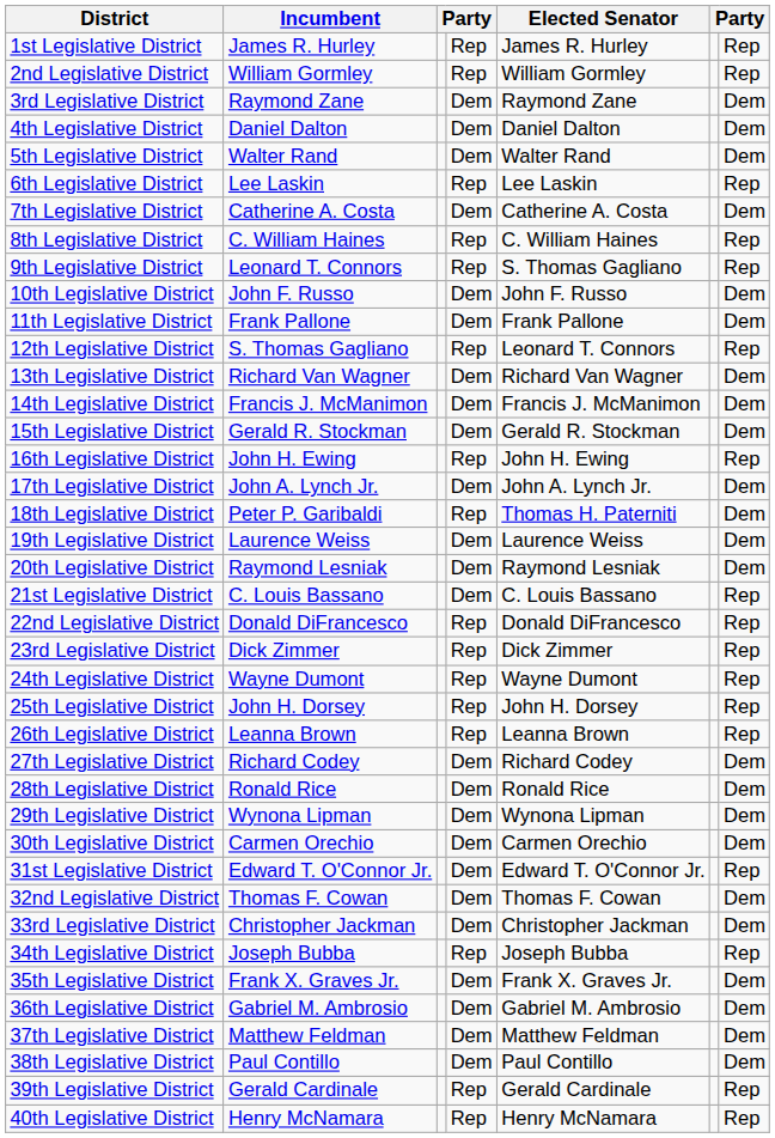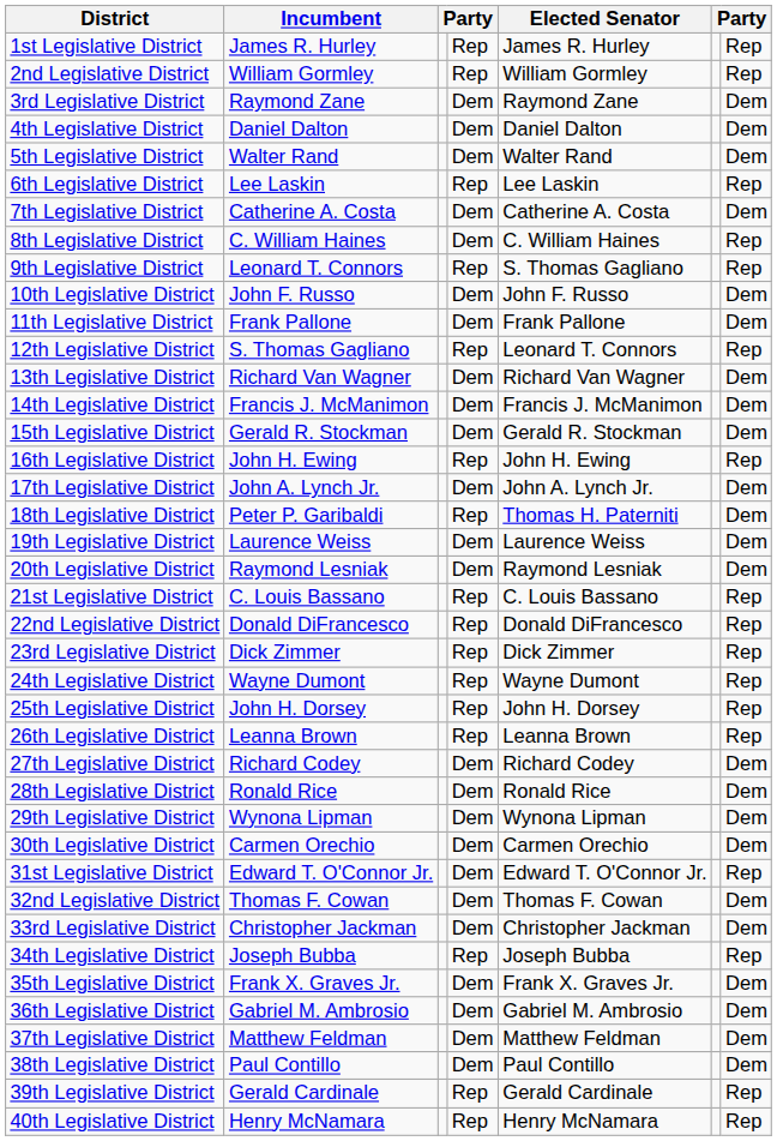8th Legislative District | column 4: Rep -> Dem
21st Legislative District | column 4: Dem -> Rep
